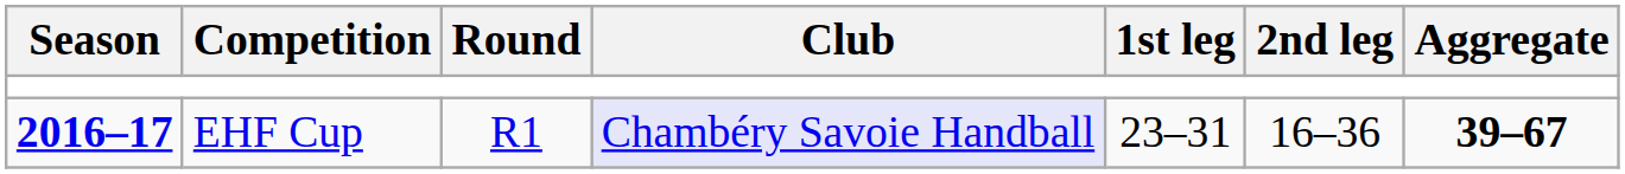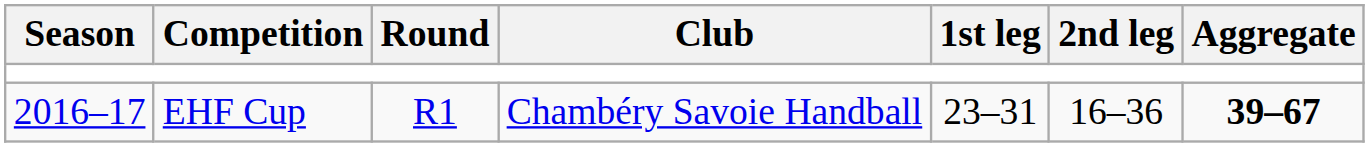EHF Cup | Season: bold -> normal
EHF Cup | Club: lavender background -> no background
